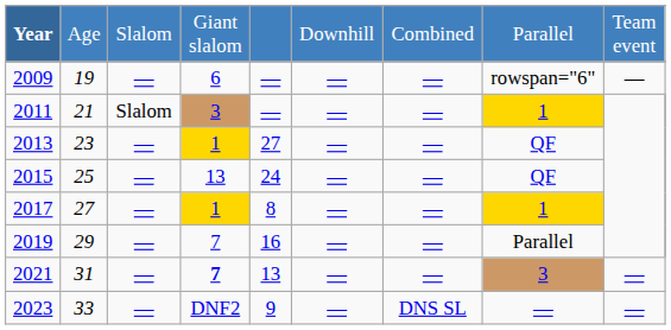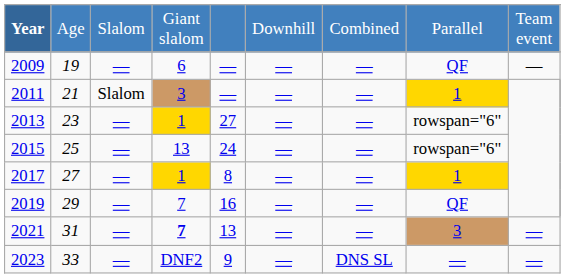2009 | column 8: rowspan="6" -> QF
2013 | column 8: QF -> rowspan="6"
2015 | column 8: QF -> rowspan="6"
2019 | column 8: Parallel -> QF
